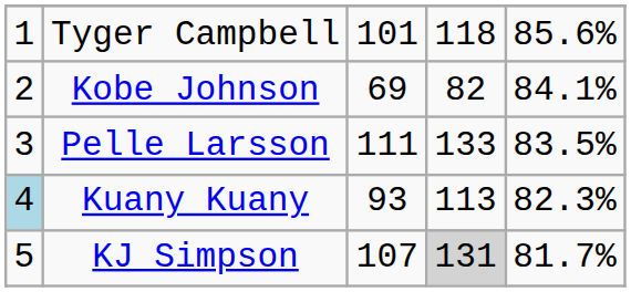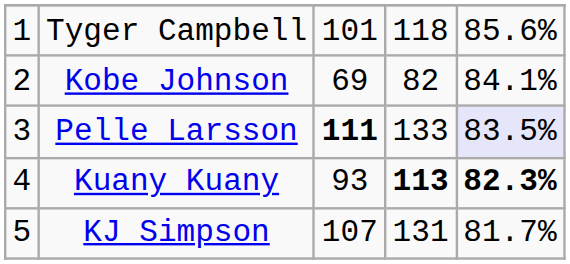Pelle Larsson | column 3: normal -> bold
Pelle Larsson | column 5: no background -> lavender background
Kuany Kuany | column 1: lightblue background -> no background
Kuany Kuany | column 4: normal -> bold
Kuany Kuany | column 5: normal -> bold
KJ Simpson | column 4: lightgrey background -> no background
